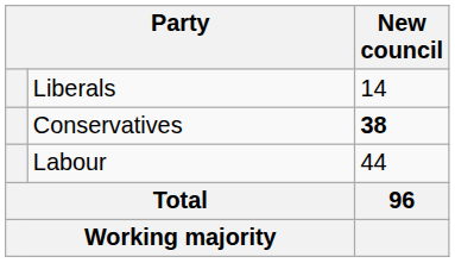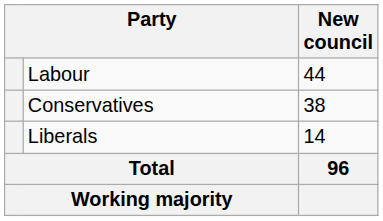rows swapped: Labour <-> Liberals
Conservatives | New council: bold -> normal
